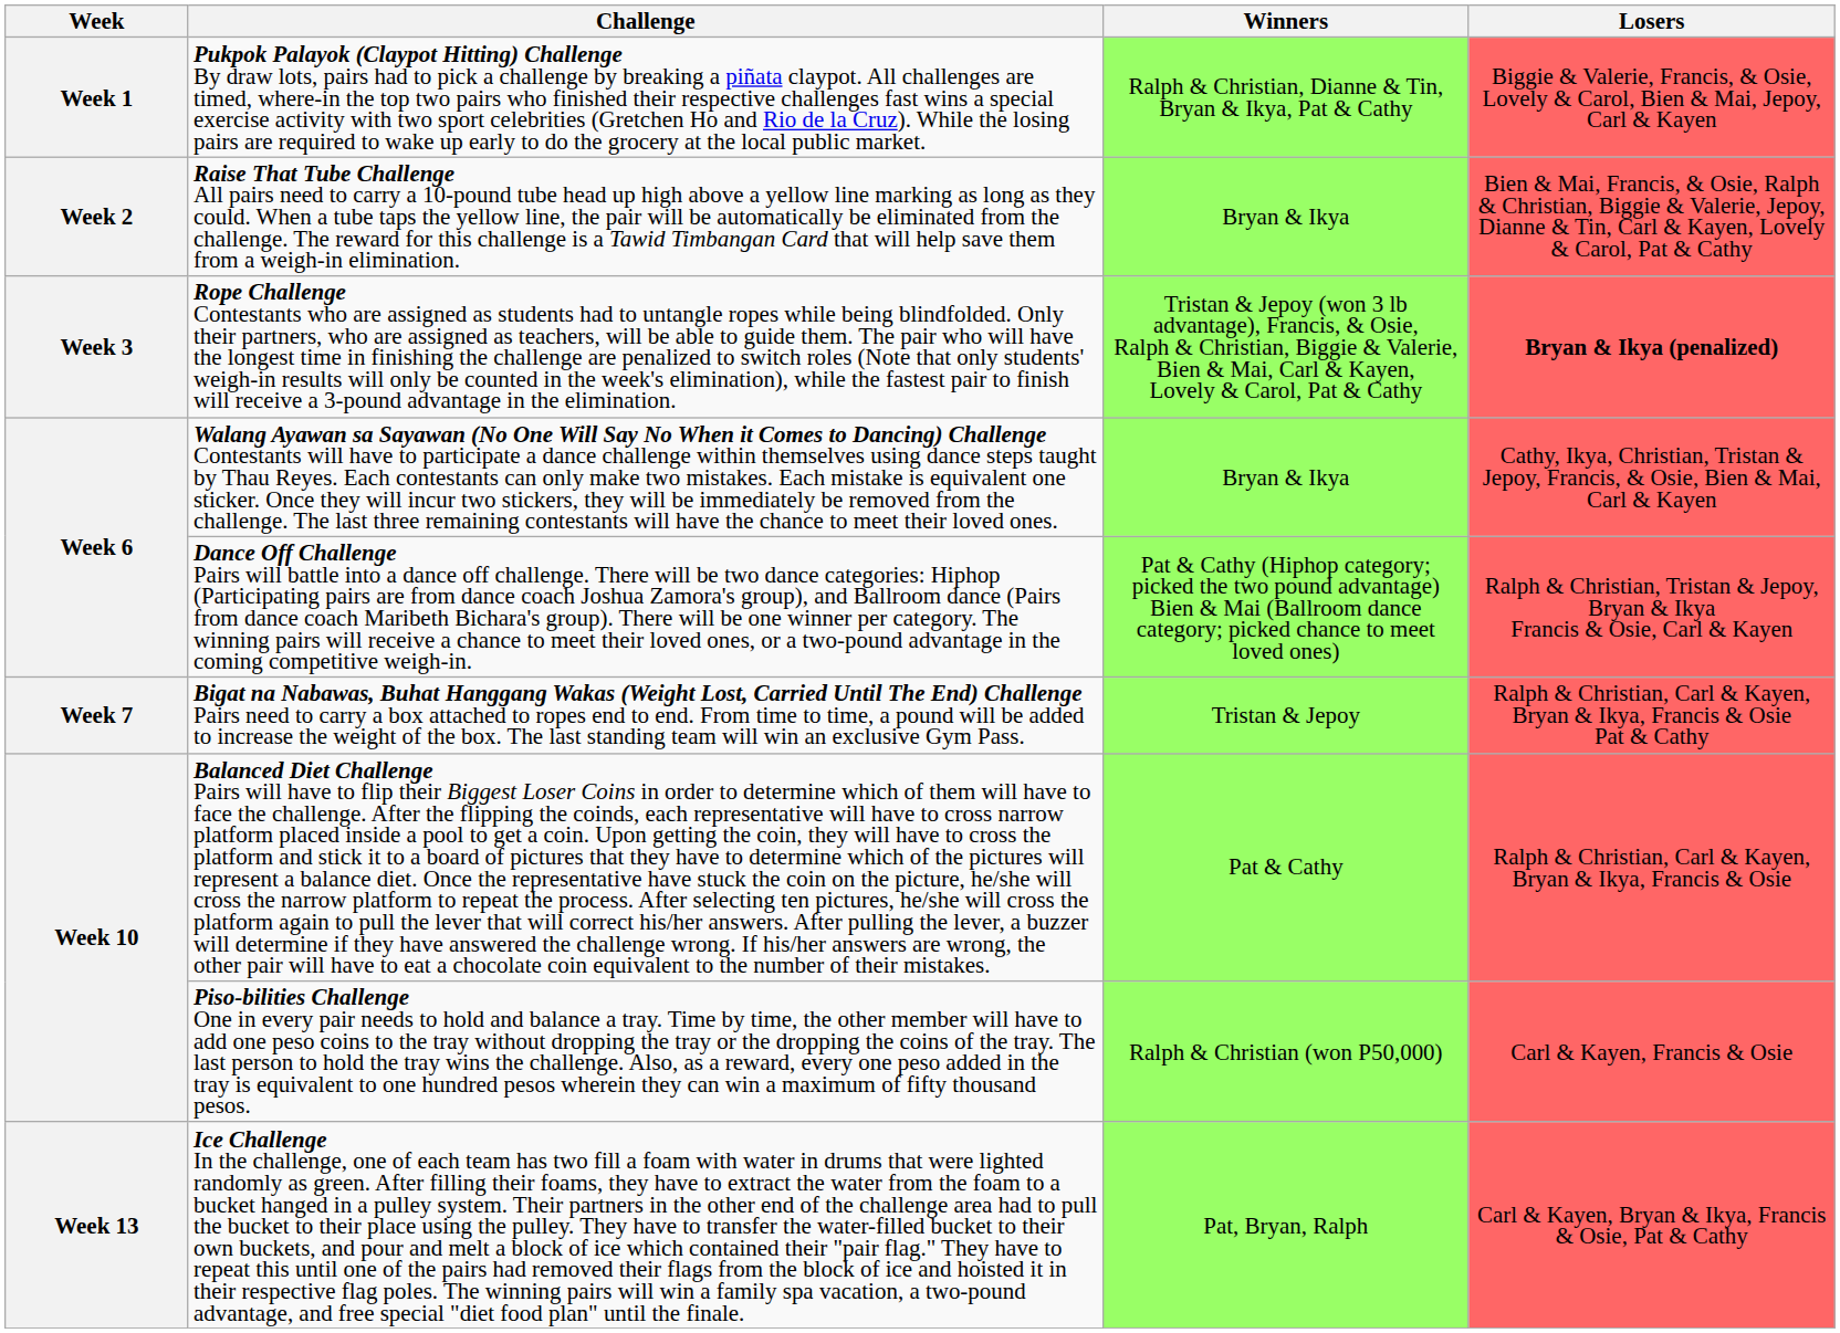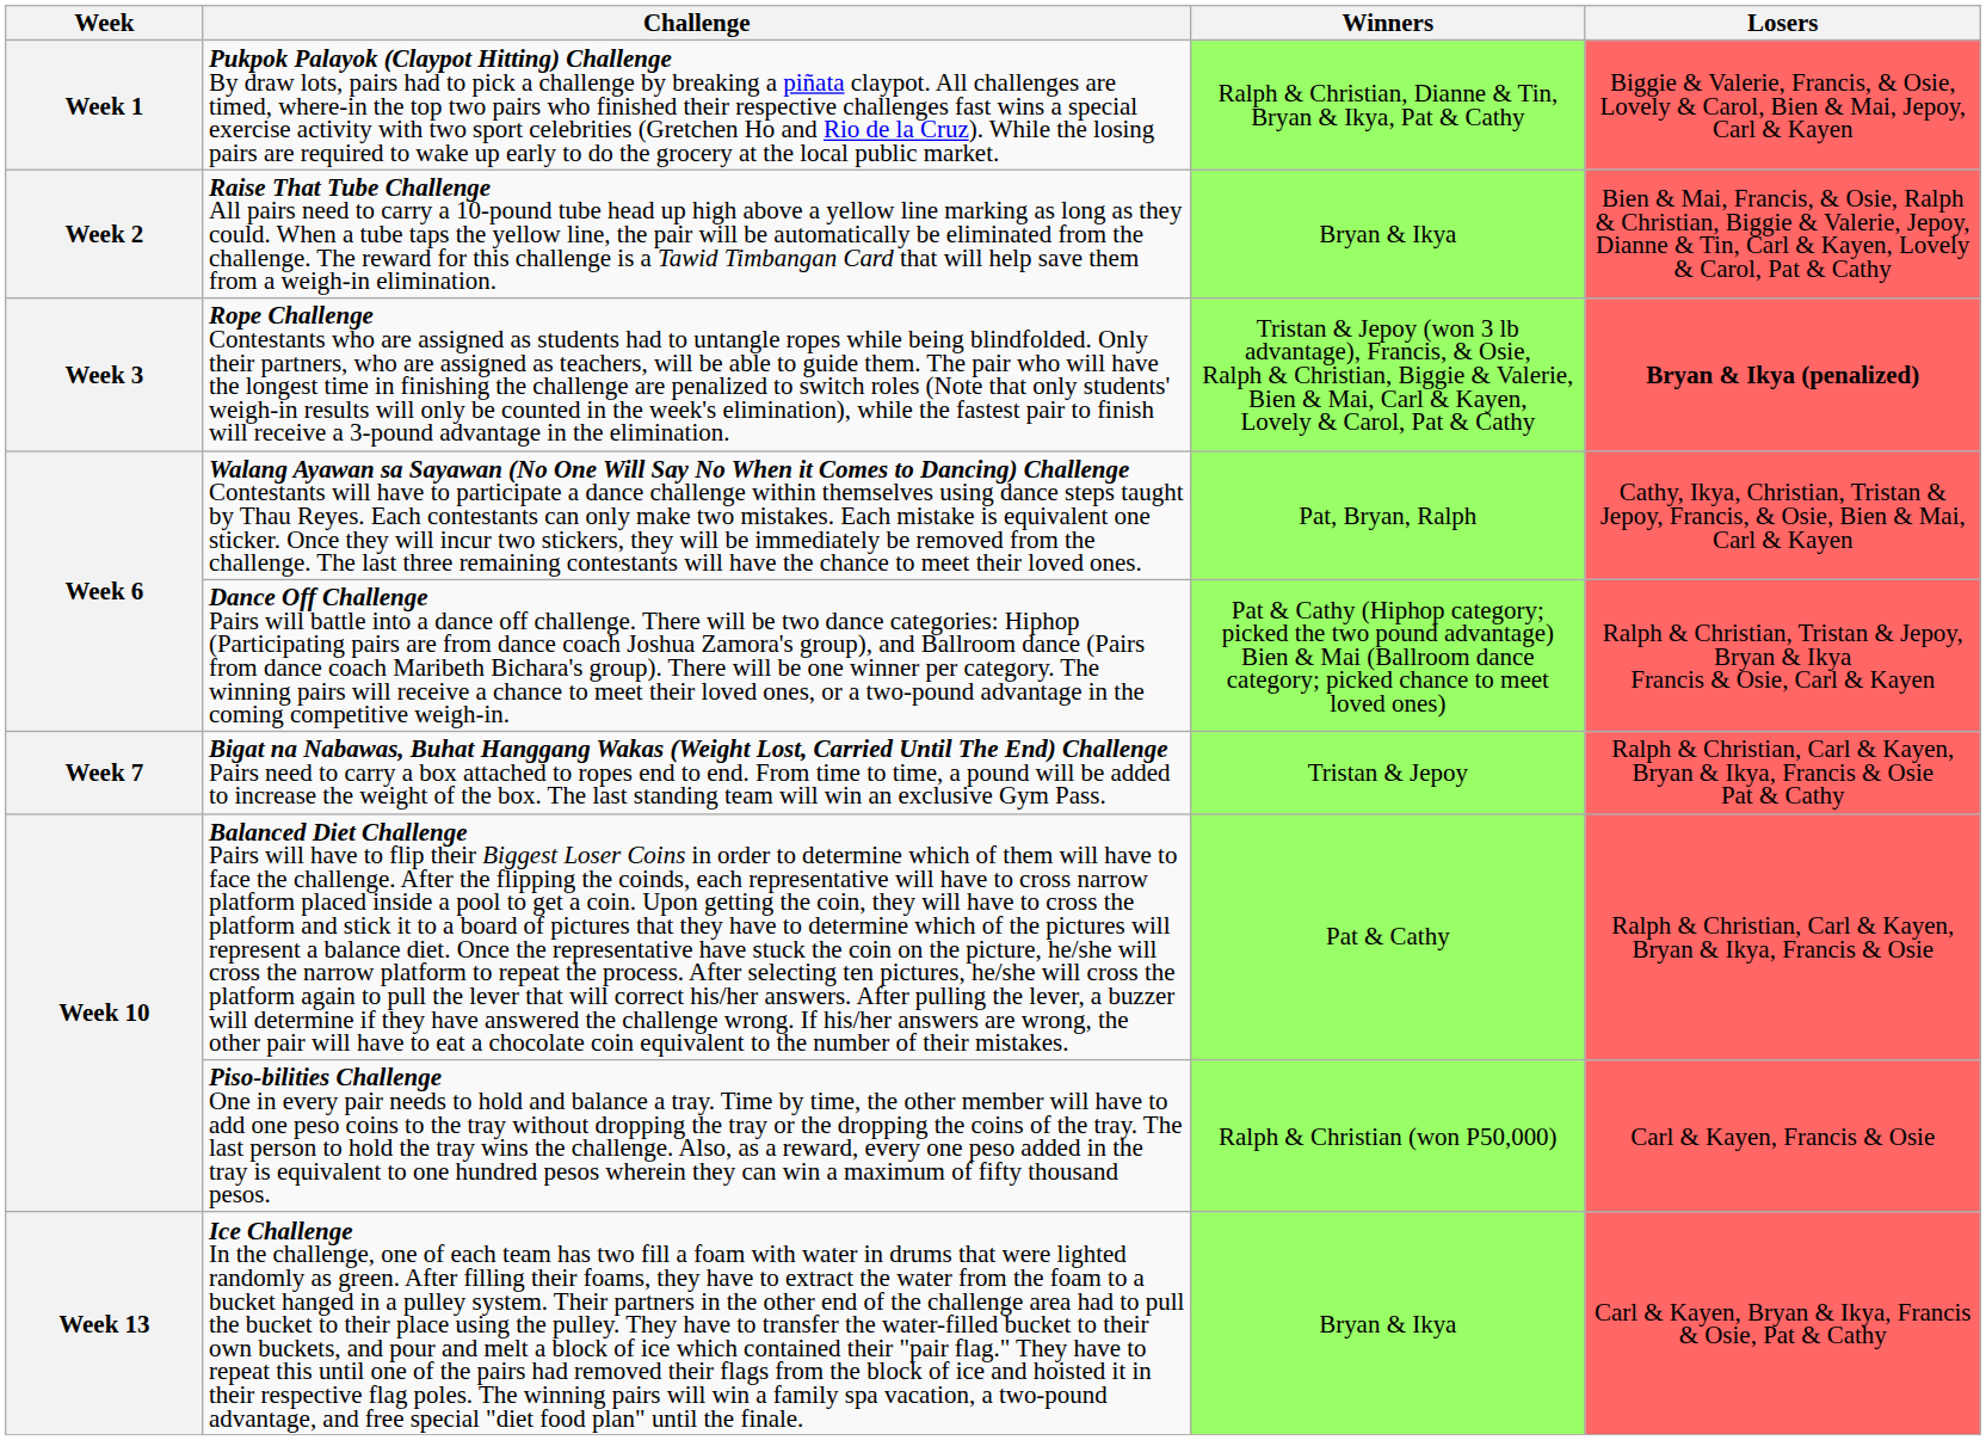row 5 | Winners: Bryan & Ikya -> Pat, Bryan, Ralph
row 10 | Winners: Pat, Bryan, Ralph -> Bryan & Ikya
